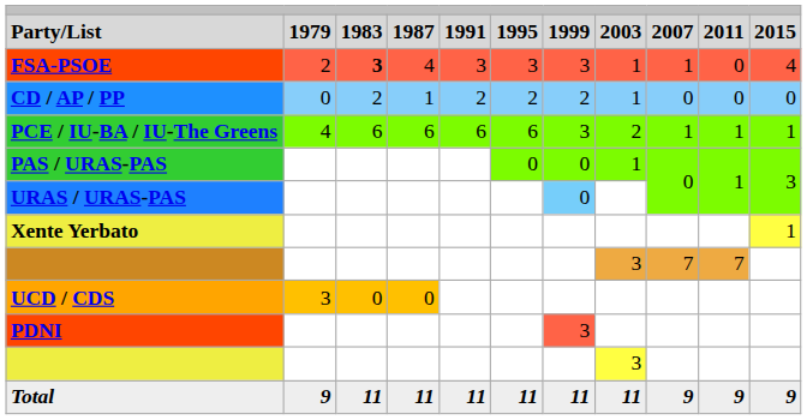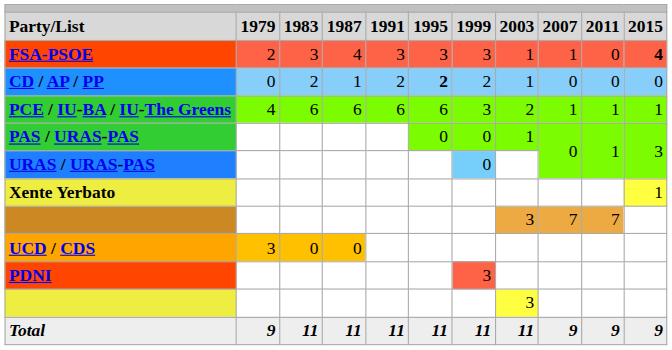FSA-PSOE | column 3: bold -> normal
FSA-PSOE | column 11: normal -> bold
CD / AP / PP | column 6: normal -> bold
